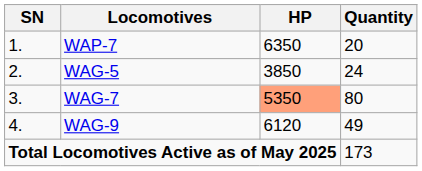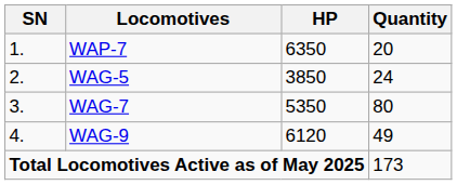WAG-7 | HP: lightsalmon background -> no background
